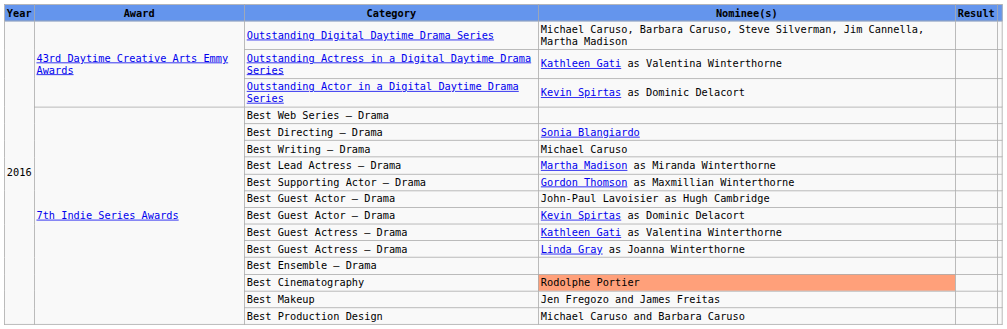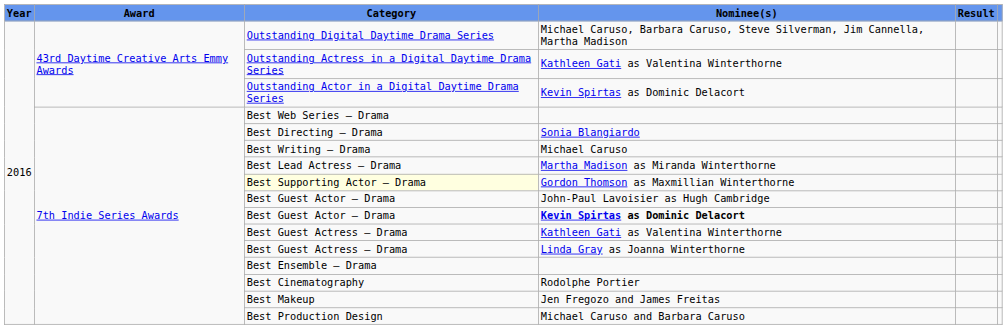Best Supporting Actor — Drama | Category: no background -> lightyellow background
Best Guest Actor — Drama / Kevin Spirtas as Dominic Delacort | Nominee(s): normal -> bold
Best Cinematography | Nominee(s): lightsalmon background -> no background
